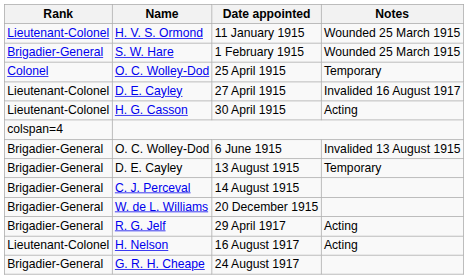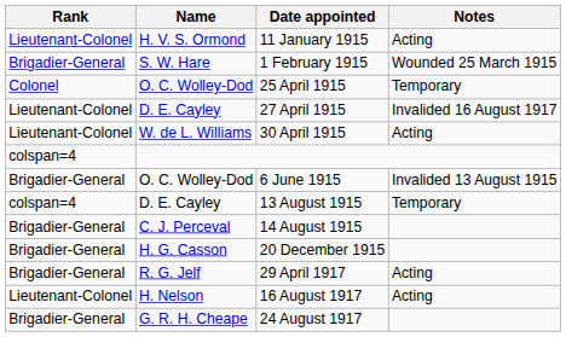11 January 1915 | Notes: Wounded 25 March 1915 -> Acting
30 April 1915 | Name: H. G. Casson -> W. de L. Williams
13 August 1915 | Rank: Brigadier-General -> colspan=4
20 December 1915 | Name: W. de L. Williams -> H. G. Casson
